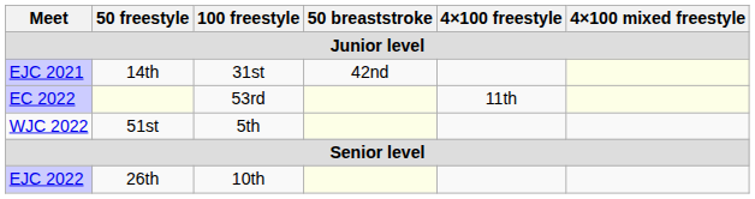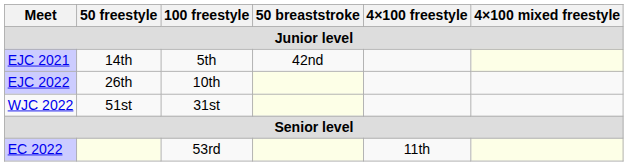EJC 2021 | 100 freestyle: 31st -> 5th
rows swapped: EJC 2022 <-> EC 2022
WJC 2022 | 100 freestyle: 5th -> 31st
